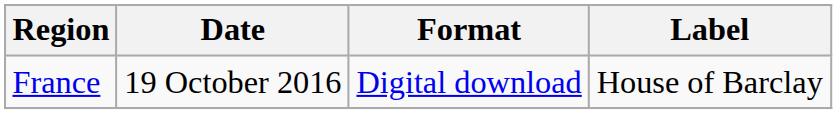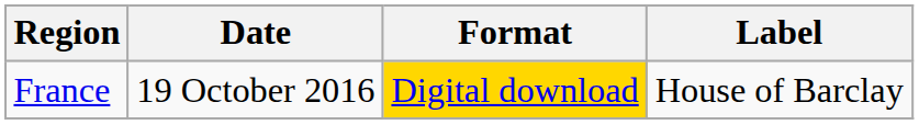France | Format: no background -> gold background
